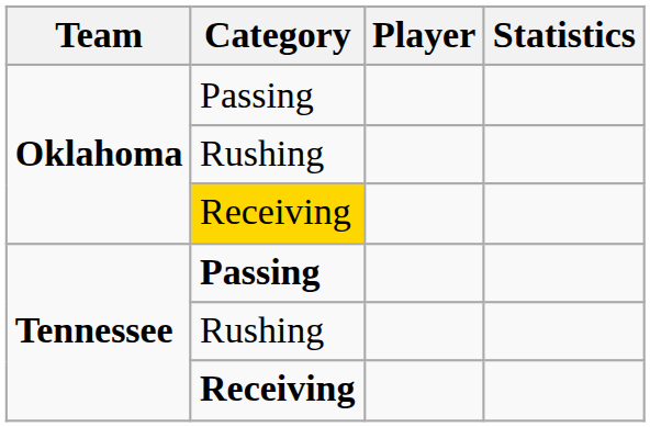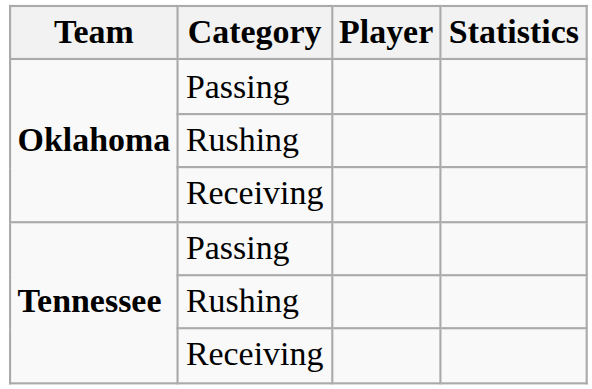Oklahoma / Receiving | Category: gold background -> no background
Tennessee / Passing | Category: bold -> normal
Tennessee / Receiving | Category: bold -> normal
